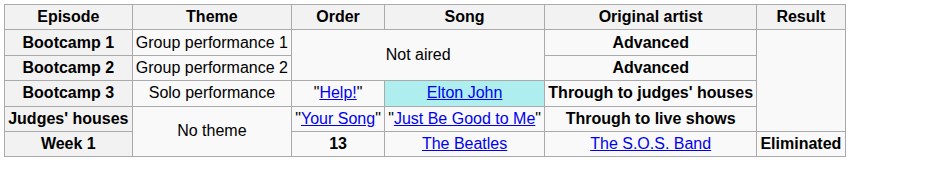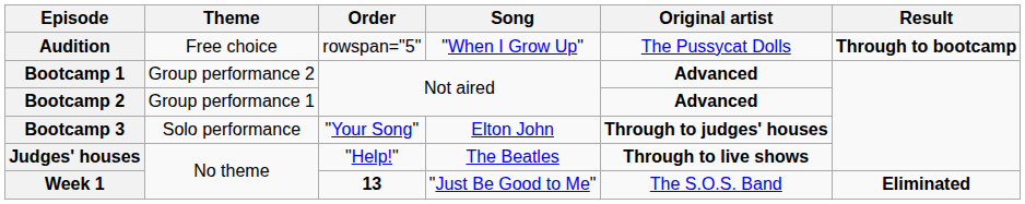+ row: Audition | Free choice | rowspan="5" | "When I Grow Up" | The Pussycat Dolls | Through to bootcamp
Bootcamp 1 | Theme: Group performance 1 -> Group performance 2
Bootcamp 2 | Theme: Group performance 2 -> Group performance 1
Bootcamp 3 | Order: "Help!" -> "Your Song"
Bootcamp 3 | Song: paleturquoise background -> no background
Judges' houses | Order: "Your Song" -> "Help!"
Judges' houses | Song: "Just Be Good to Me" -> The Beatles
Week 1 | Song: The Beatles -> "Just Be Good to Me"
